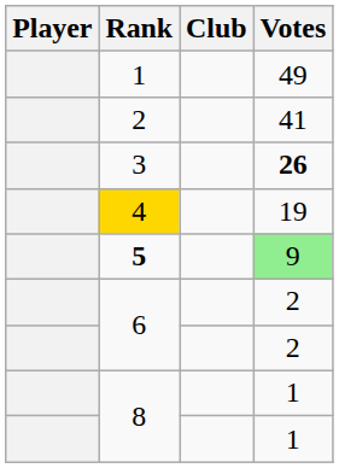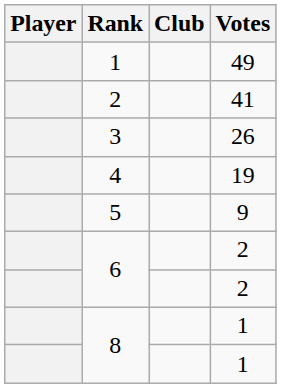3 | Votes: bold -> normal
4 | Rank: gold background -> no background
5 | Rank: bold -> normal
5 | Votes: lightgreen background -> no background
